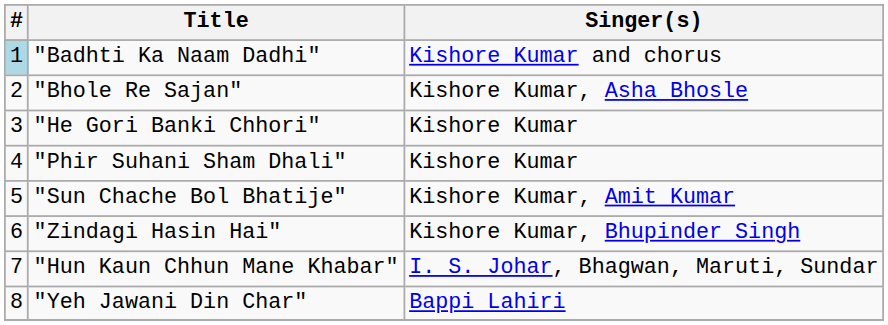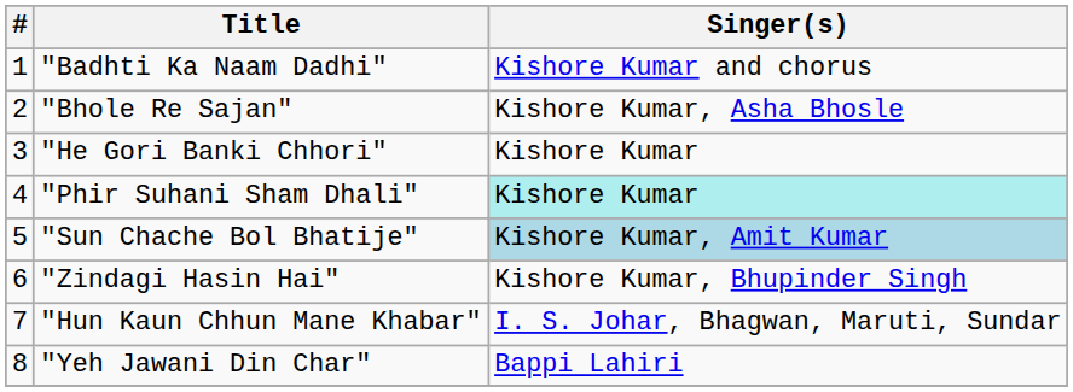"Badhti Ka Naam Dadhi" | #: lightblue background -> no background
"Phir Suhani Sham Dhali" | Singer(s): no background -> paleturquoise background
"Sun Chache Bol Bhatije" | Singer(s): no background -> lightblue background
